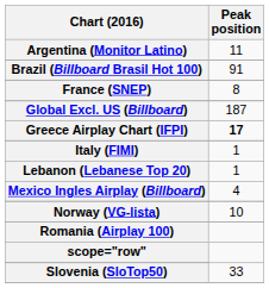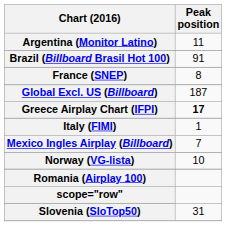- row: Lebanon (Lebanese Top 20) | 1
Mexico Ingles Airplay (Billboard) | Peak position: 4 -> 7
Slovenia (SloTop50) | Peak position: 33 -> 31
